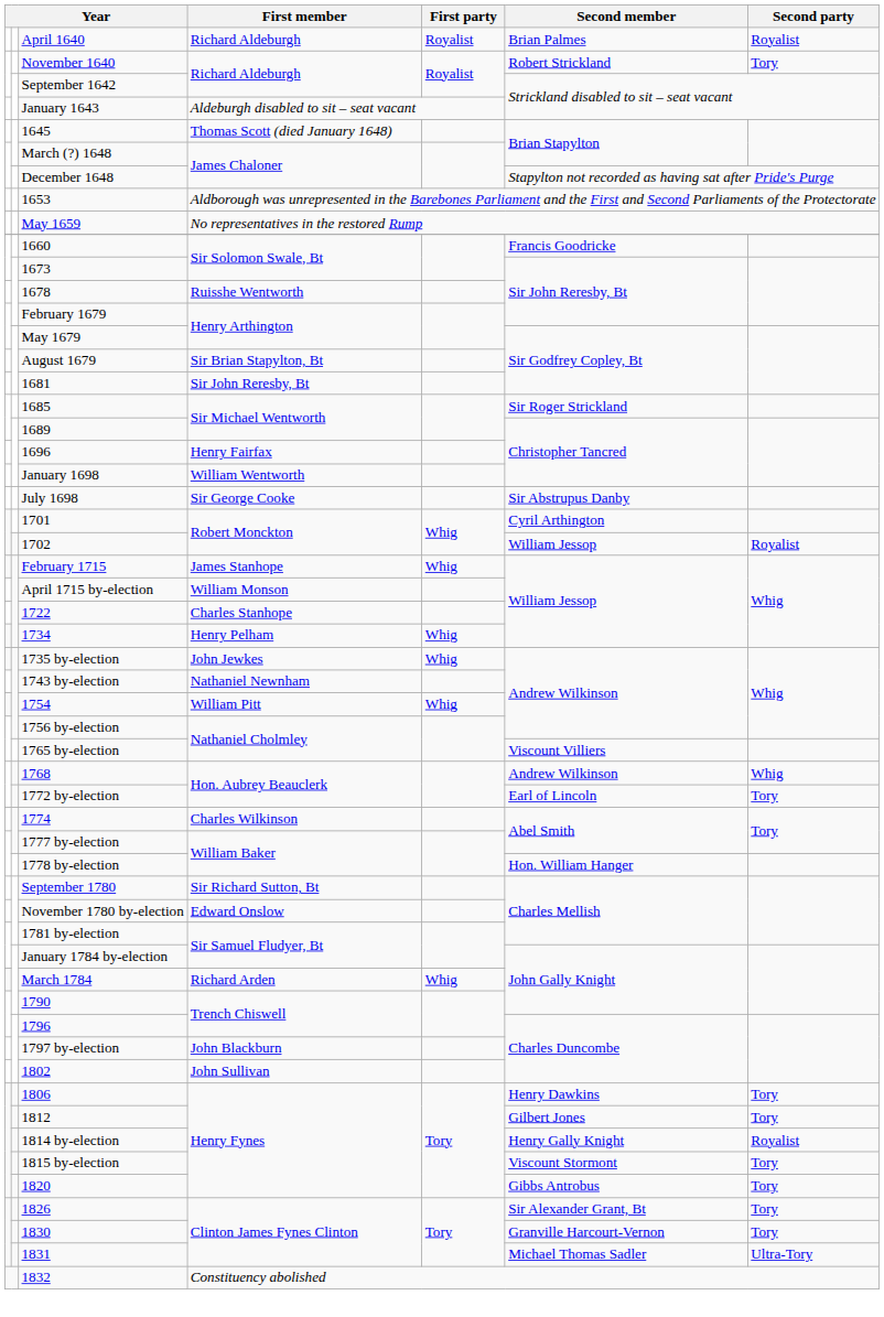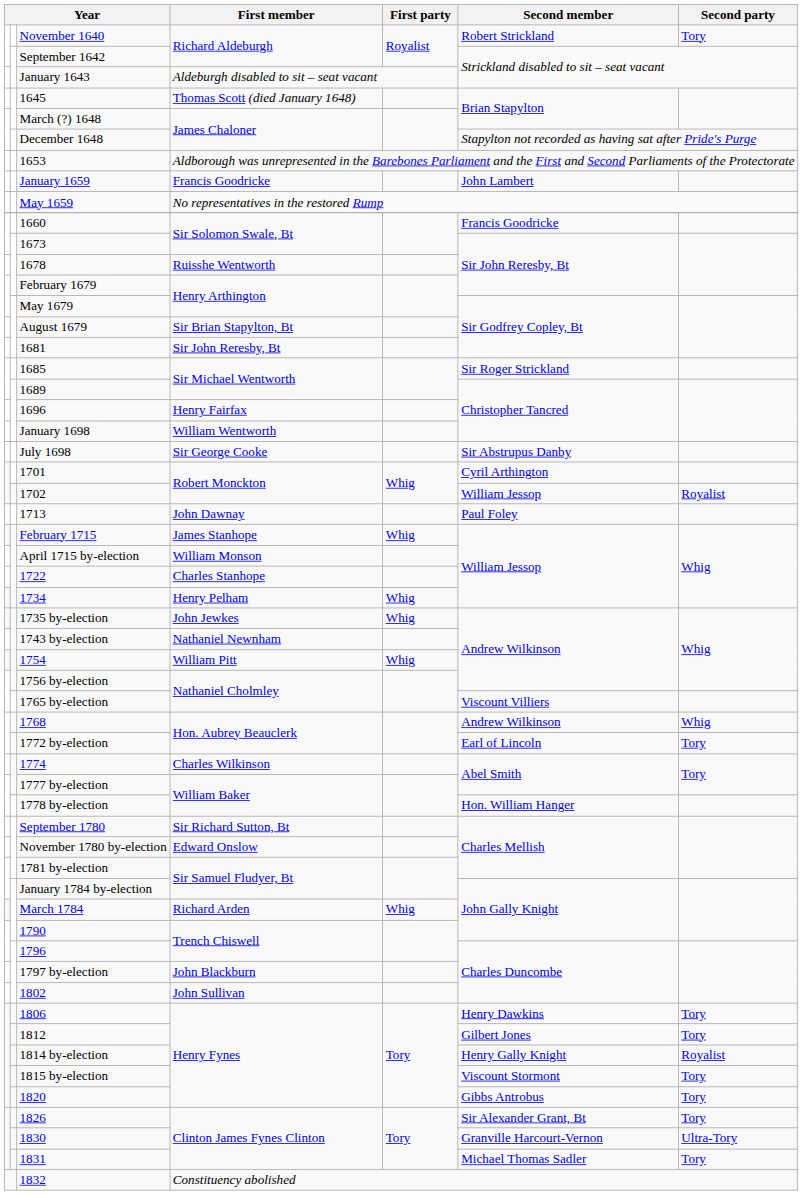- row: April 1640 | Richard Aldeburgh | Royalist | Brian Palmes | Royalist
+ row: January 1659 | Francis Goodricke | John Lambert
+ row: 1713 | John Dawnay | Paul Foley
1830 | Second party: Tory -> Ultra-Tory
1831 | Second party: Ultra-Tory -> Tory
